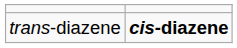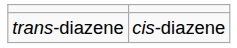trans-diazene | column 2: bold -> normal
